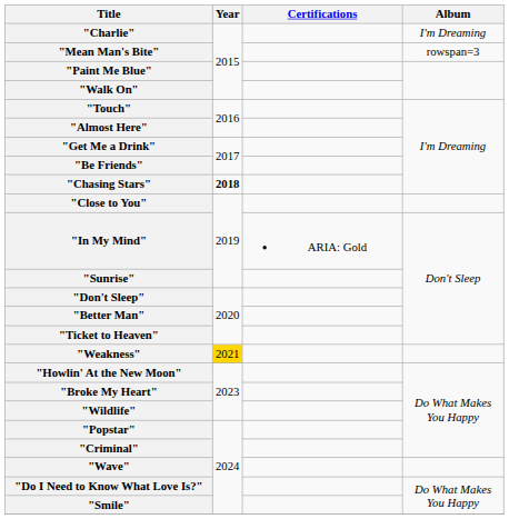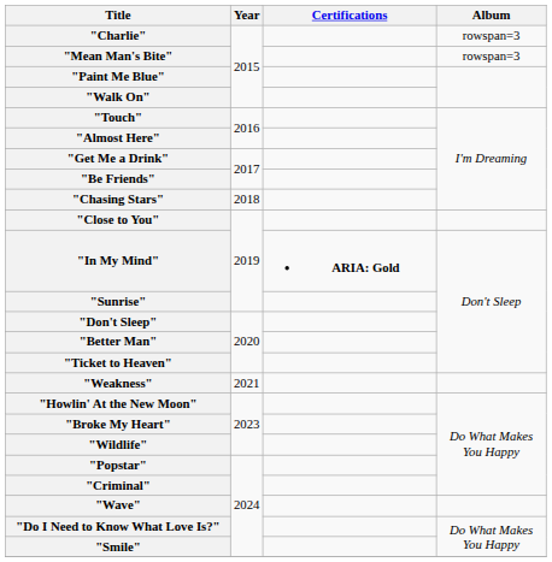"Charlie" | Album: I'm Dreaming -> rowspan=3
"Chasing Stars" | Year: bold -> normal
"In My Mind" | Certifications: normal -> bold
"Weakness" | Year: gold background -> no background
